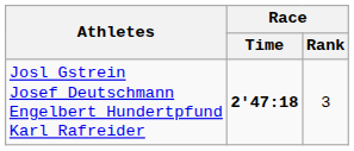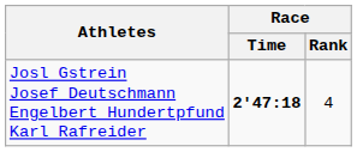row 3 | Race / Rank: 3 -> 4
